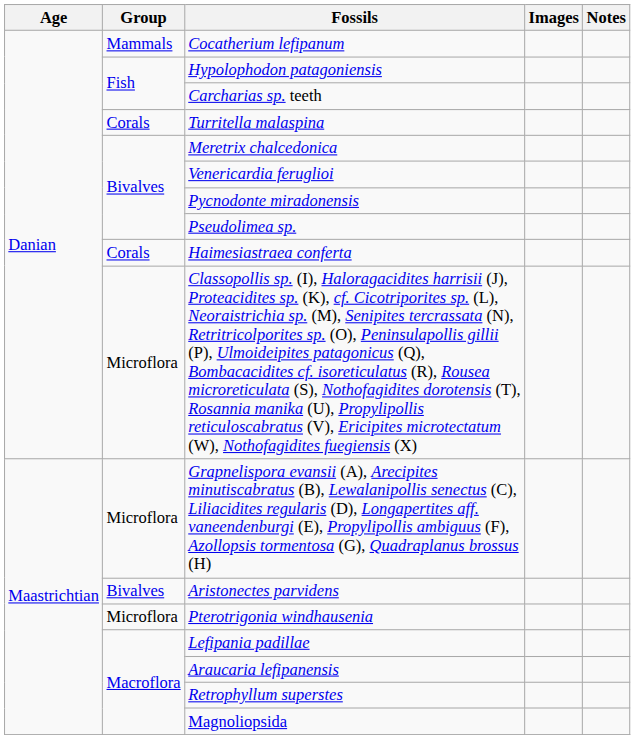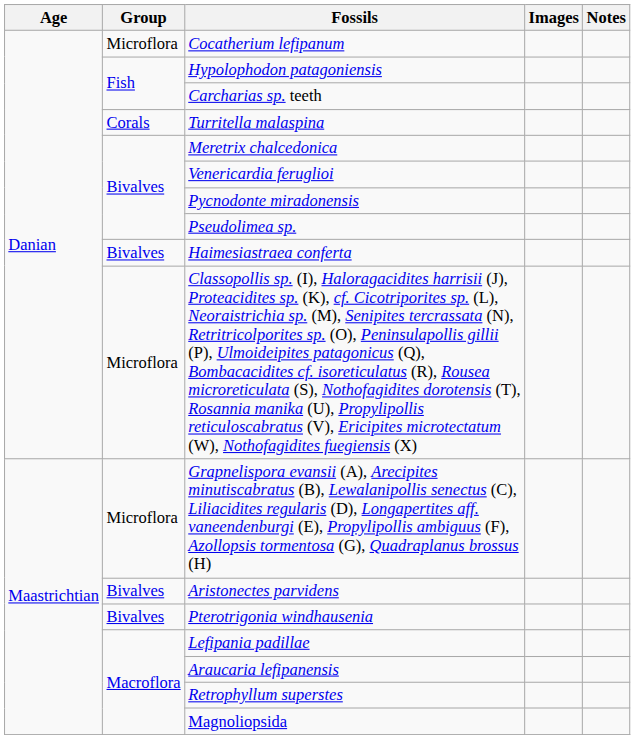Cocatherium lefipanum | Group: Mammals -> Microflora
Haimesiastraea conferta | Group: Corals -> Bivalves
Pterotrigonia windhausenia | Group: Microflora -> Bivalves
